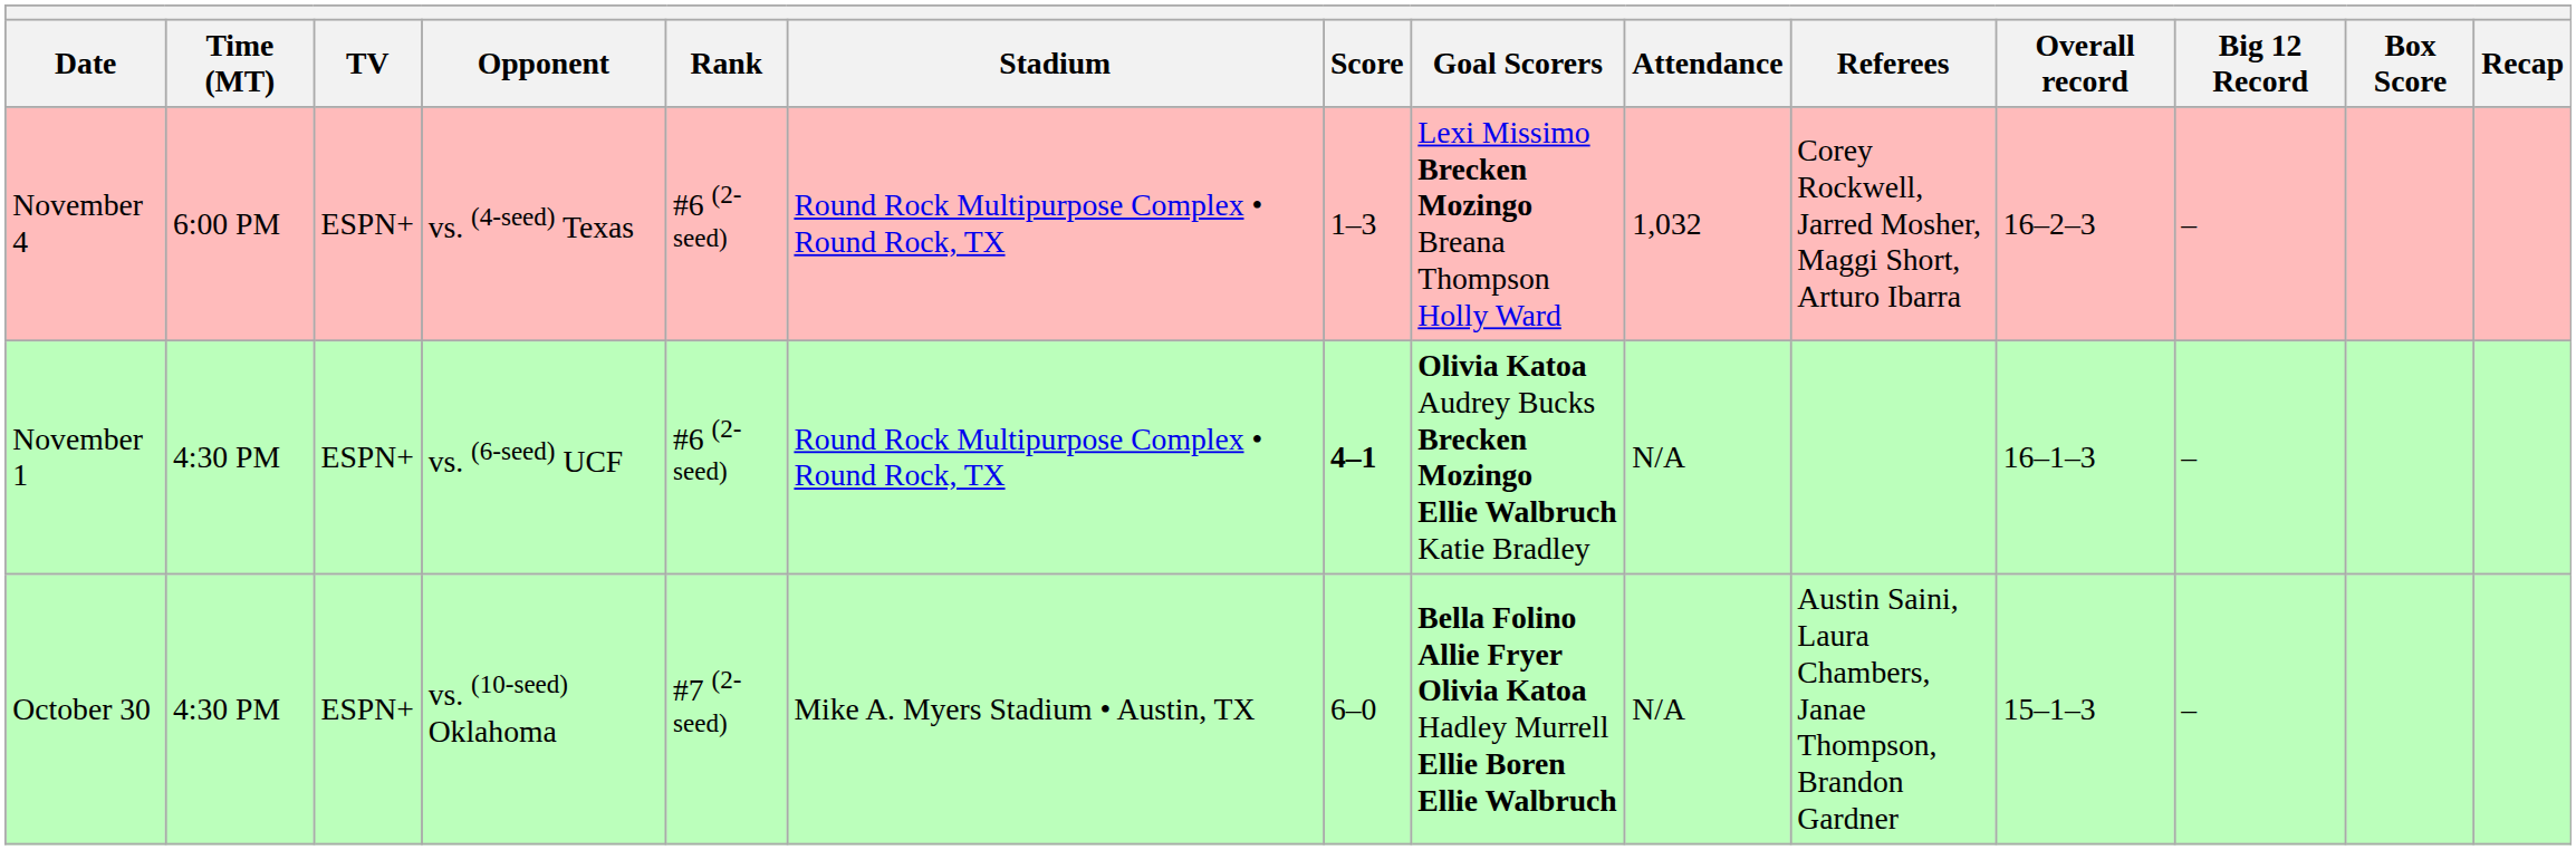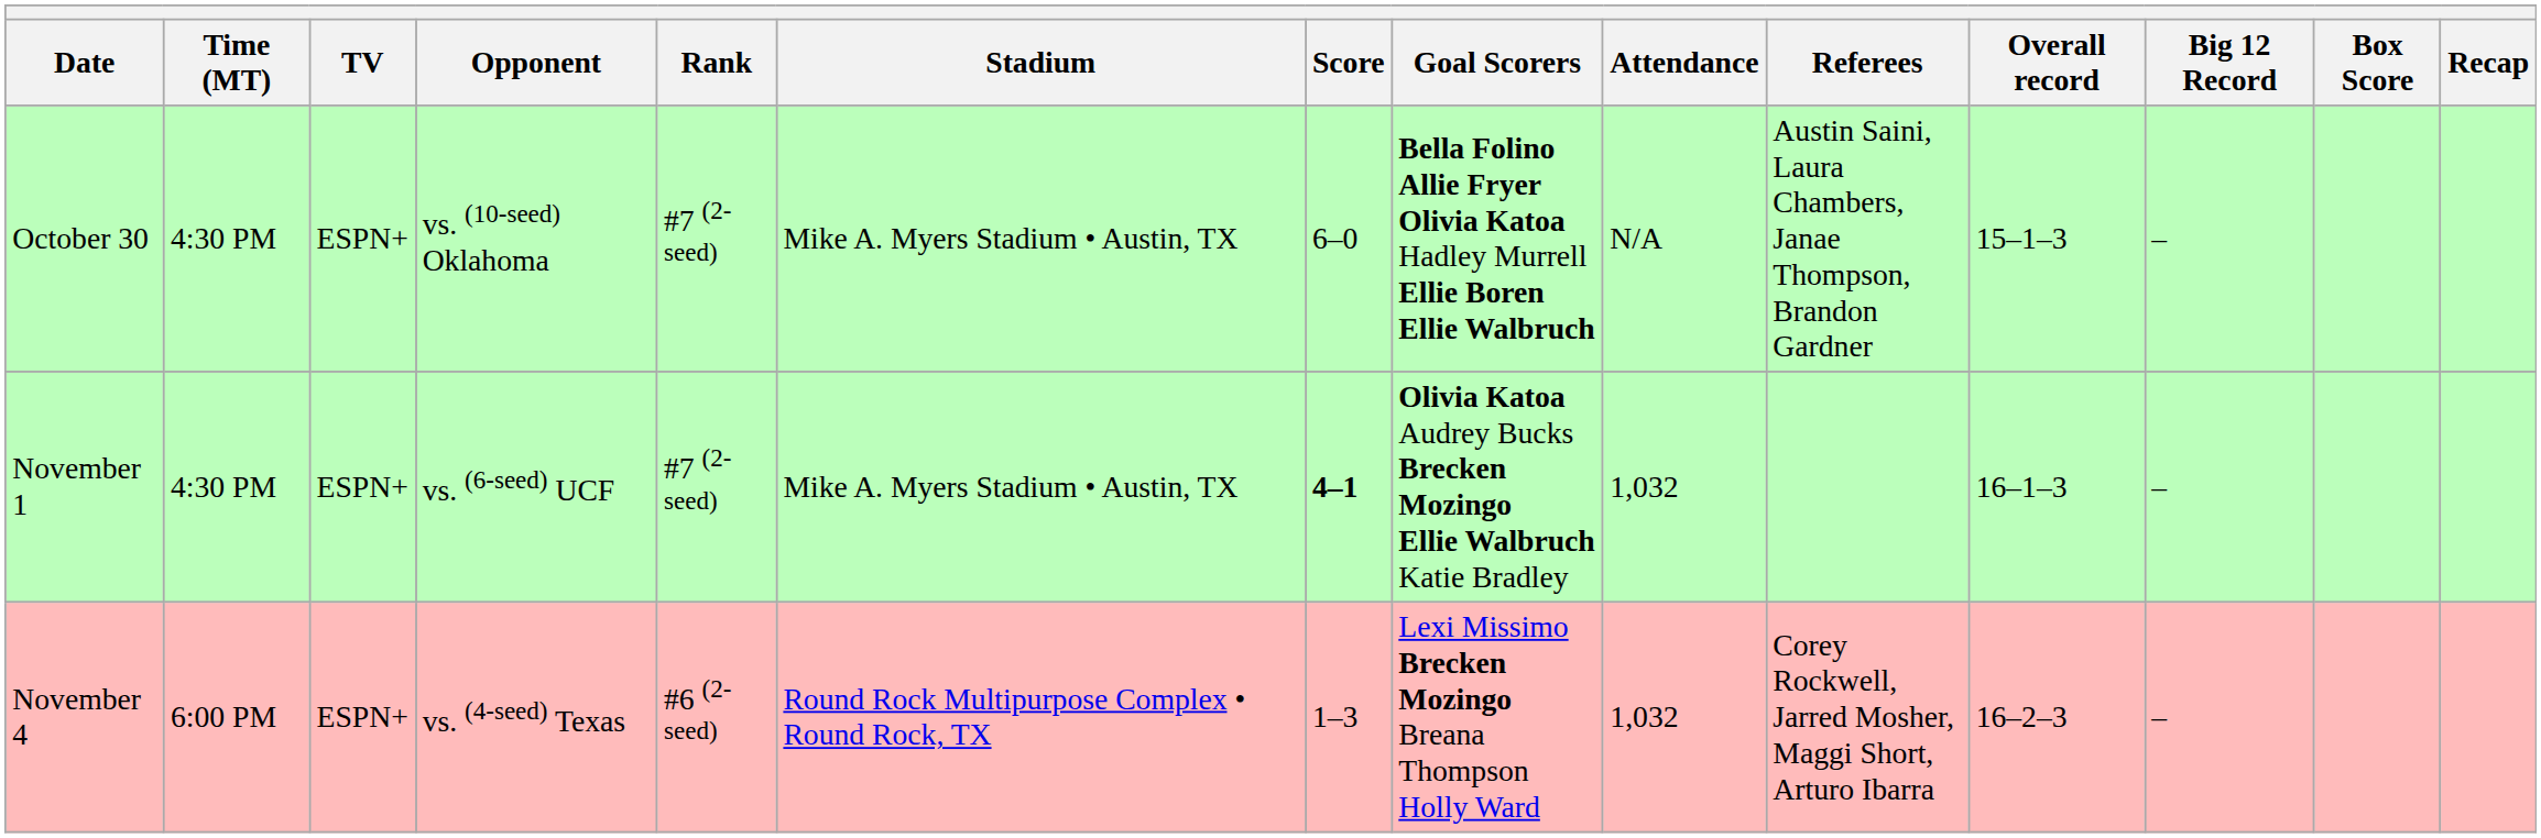rows swapped: October 30 <-> November 4
November 1 | Rank: #6 (2-seed) -> #7 (2-seed)
November 1 | Stadium: Round Rock Multipurpose Complex • Round Rock, TX -> Mike A. Myers Stadium • Austin, TX
November 1 | Attendance: N/A -> 1,032
